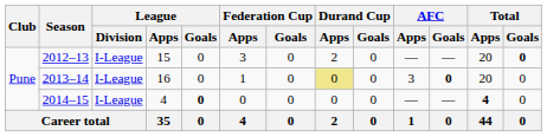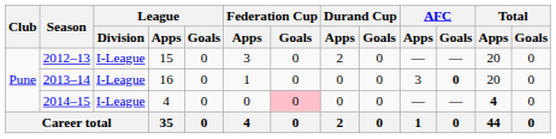2012–13 | Total / Goals: bold -> normal
2013–14 | Durand Cup / Apps: khaki background -> no background
2014–15 | League / Goals: bold -> normal
2014–15 | Federation Cup / Goals: no background -> pink background
